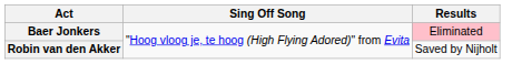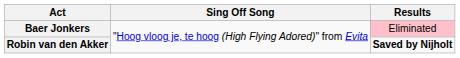Robin van den Akker | Results: normal -> bold
